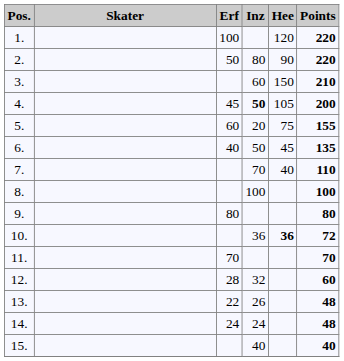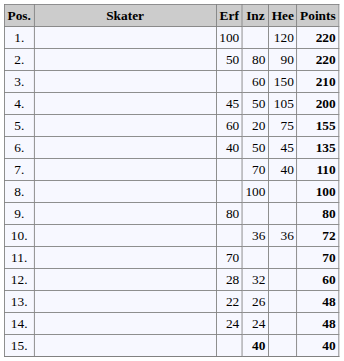4. | Inz: bold -> normal
10. | Hee: bold -> normal
15. | Inz: normal -> bold
